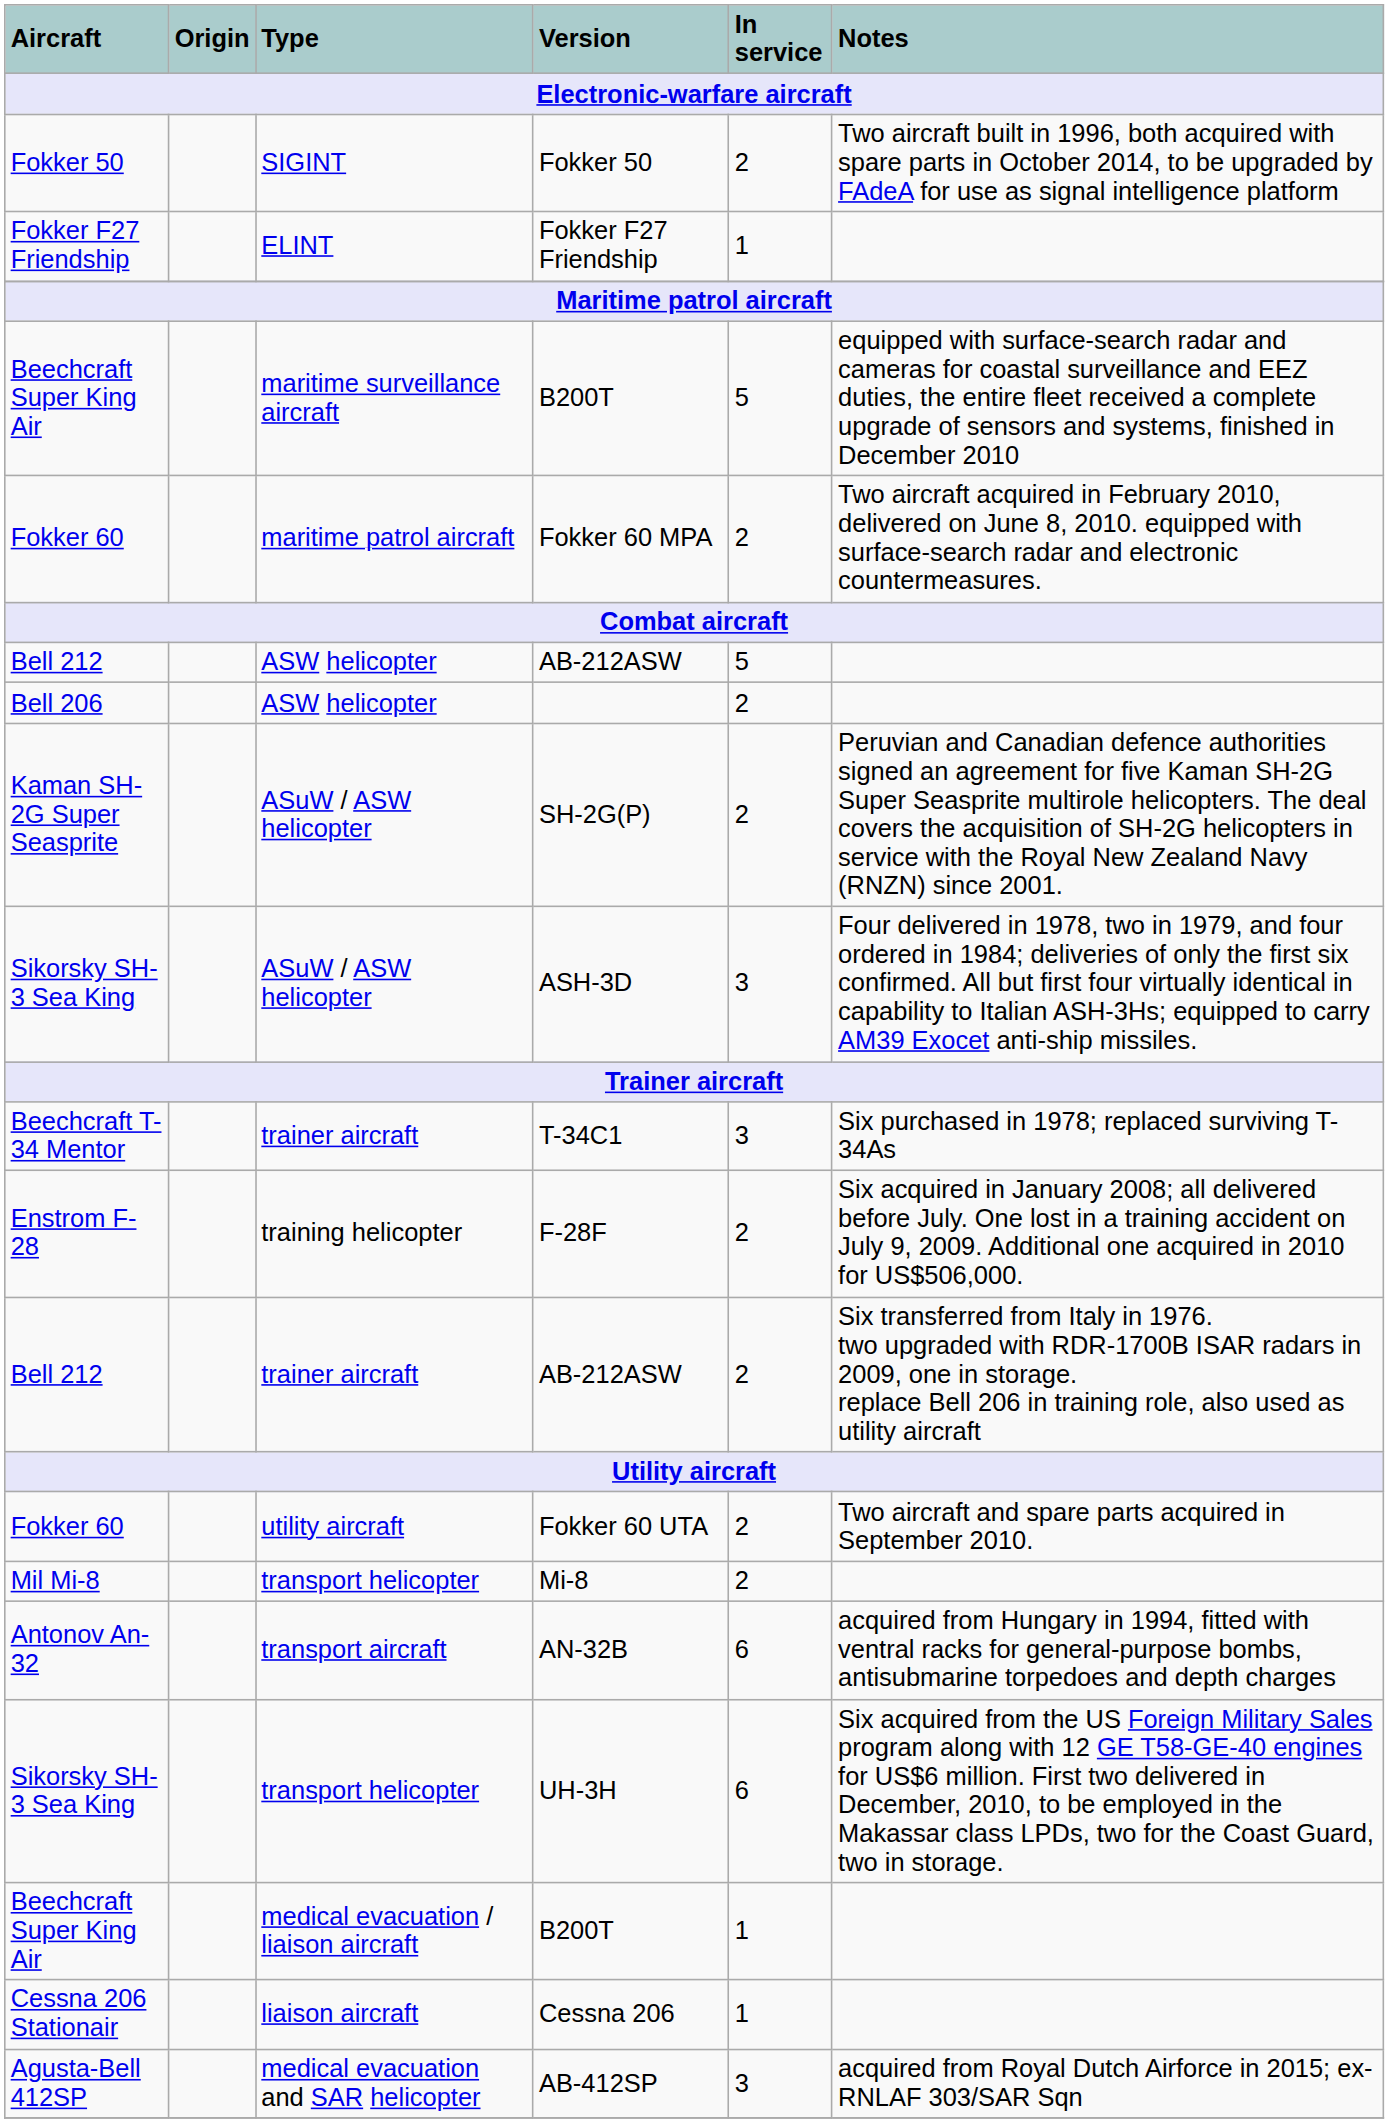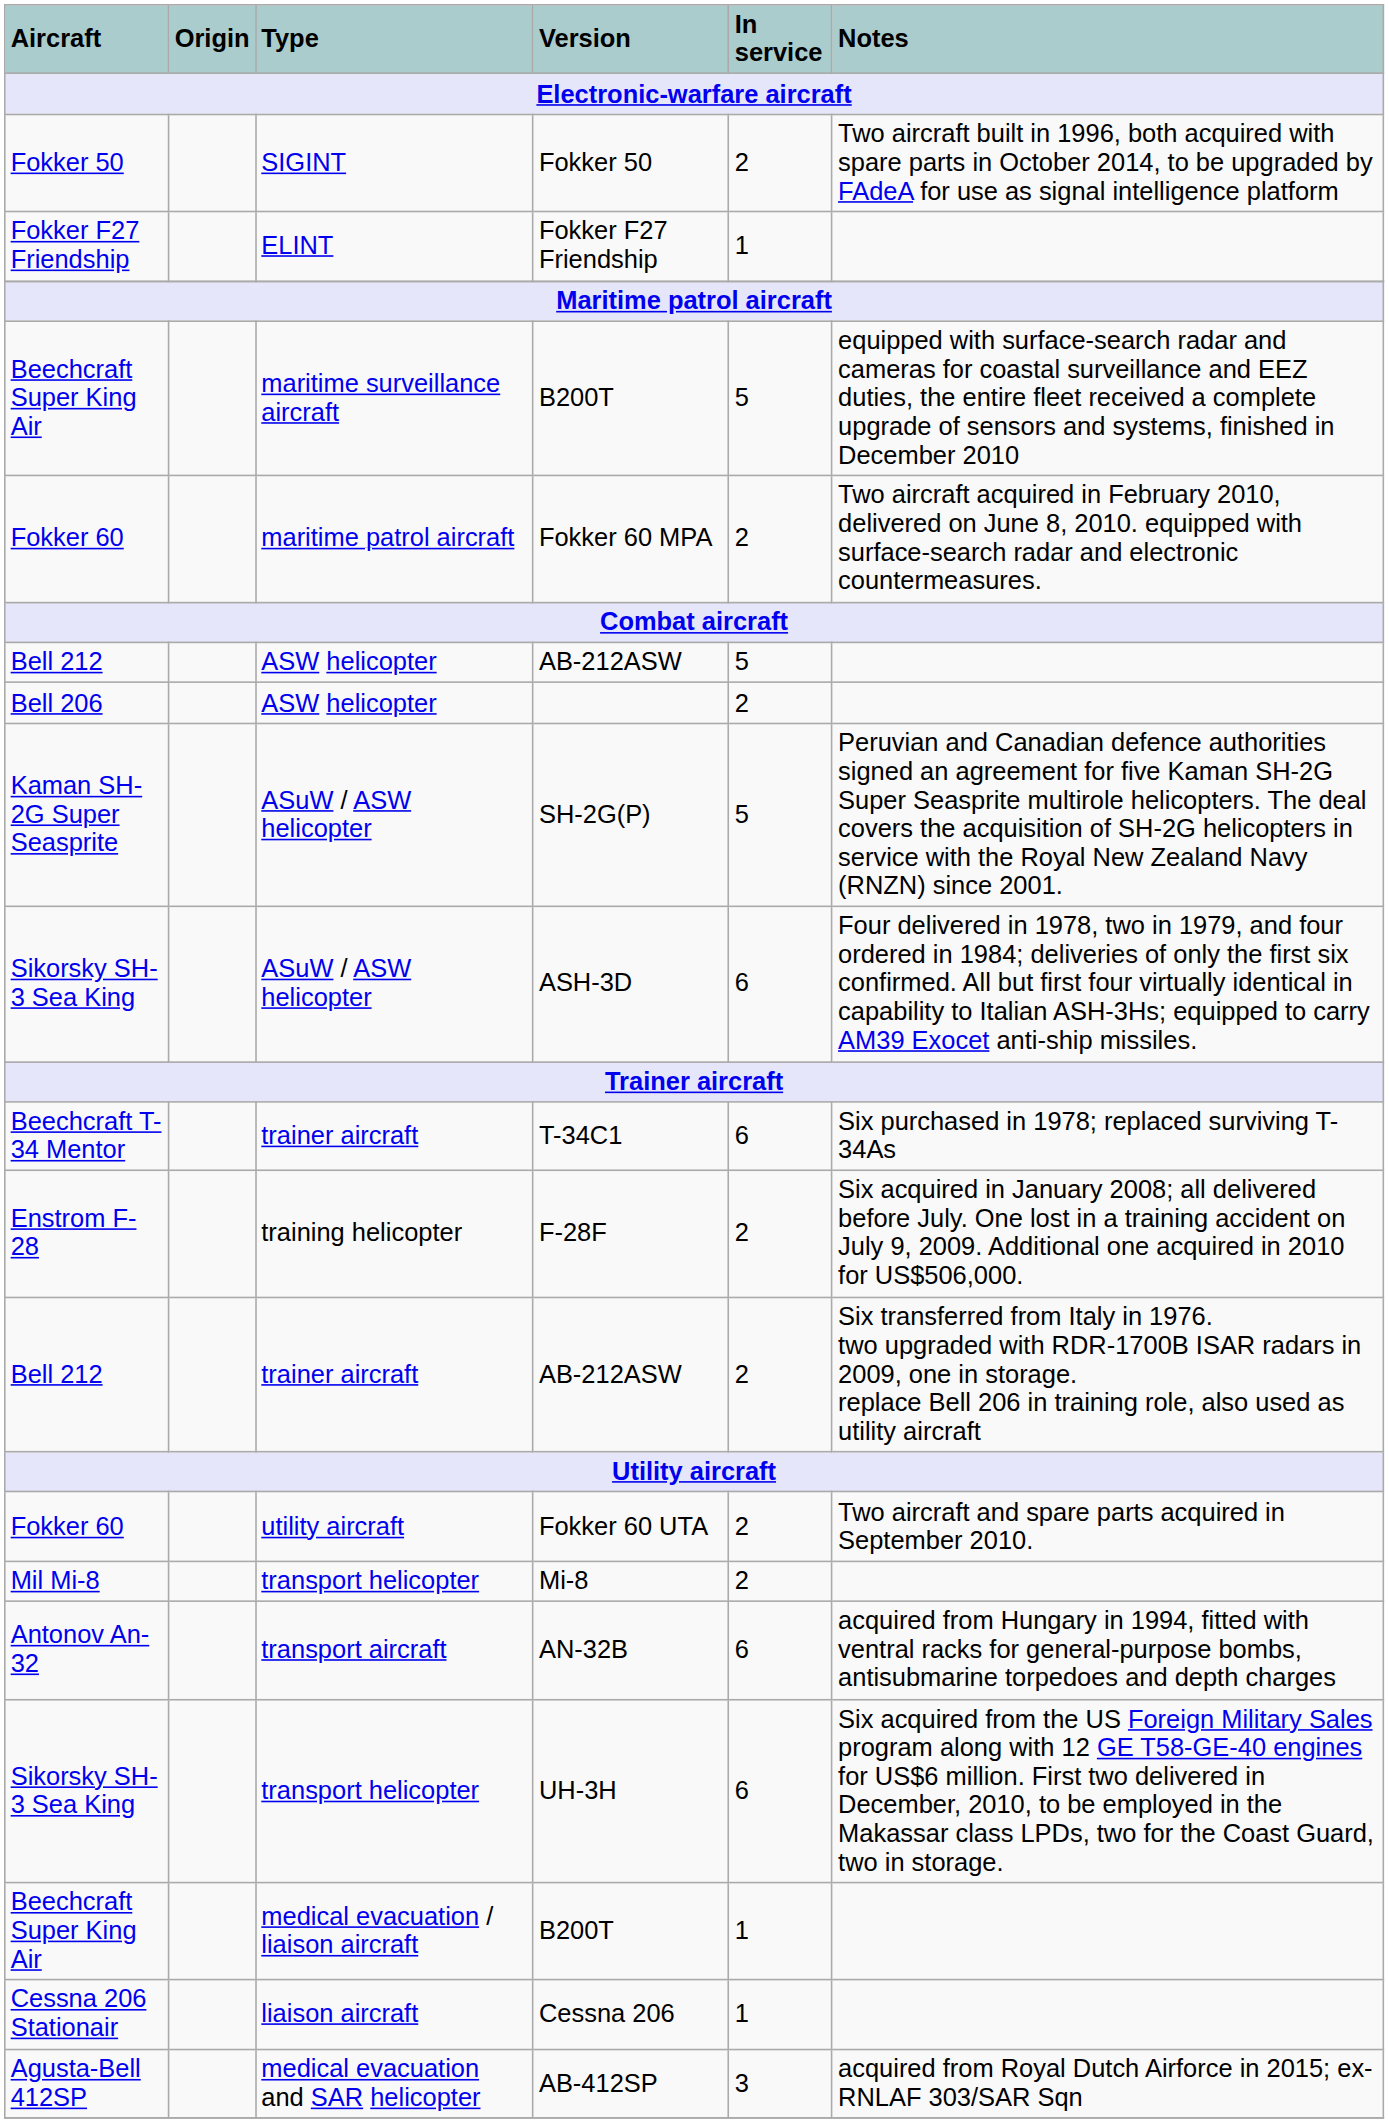SH-2G(P) | In service: 2 -> 5
ASH-3D | In service: 3 -> 6
T-34C1 | In service: 3 -> 6
